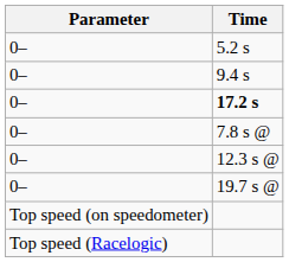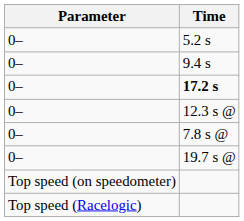row 5 | Time: 7.8 s @ -> 12.3 s @
row 6 | Time: 12.3 s @ -> 7.8 s @
